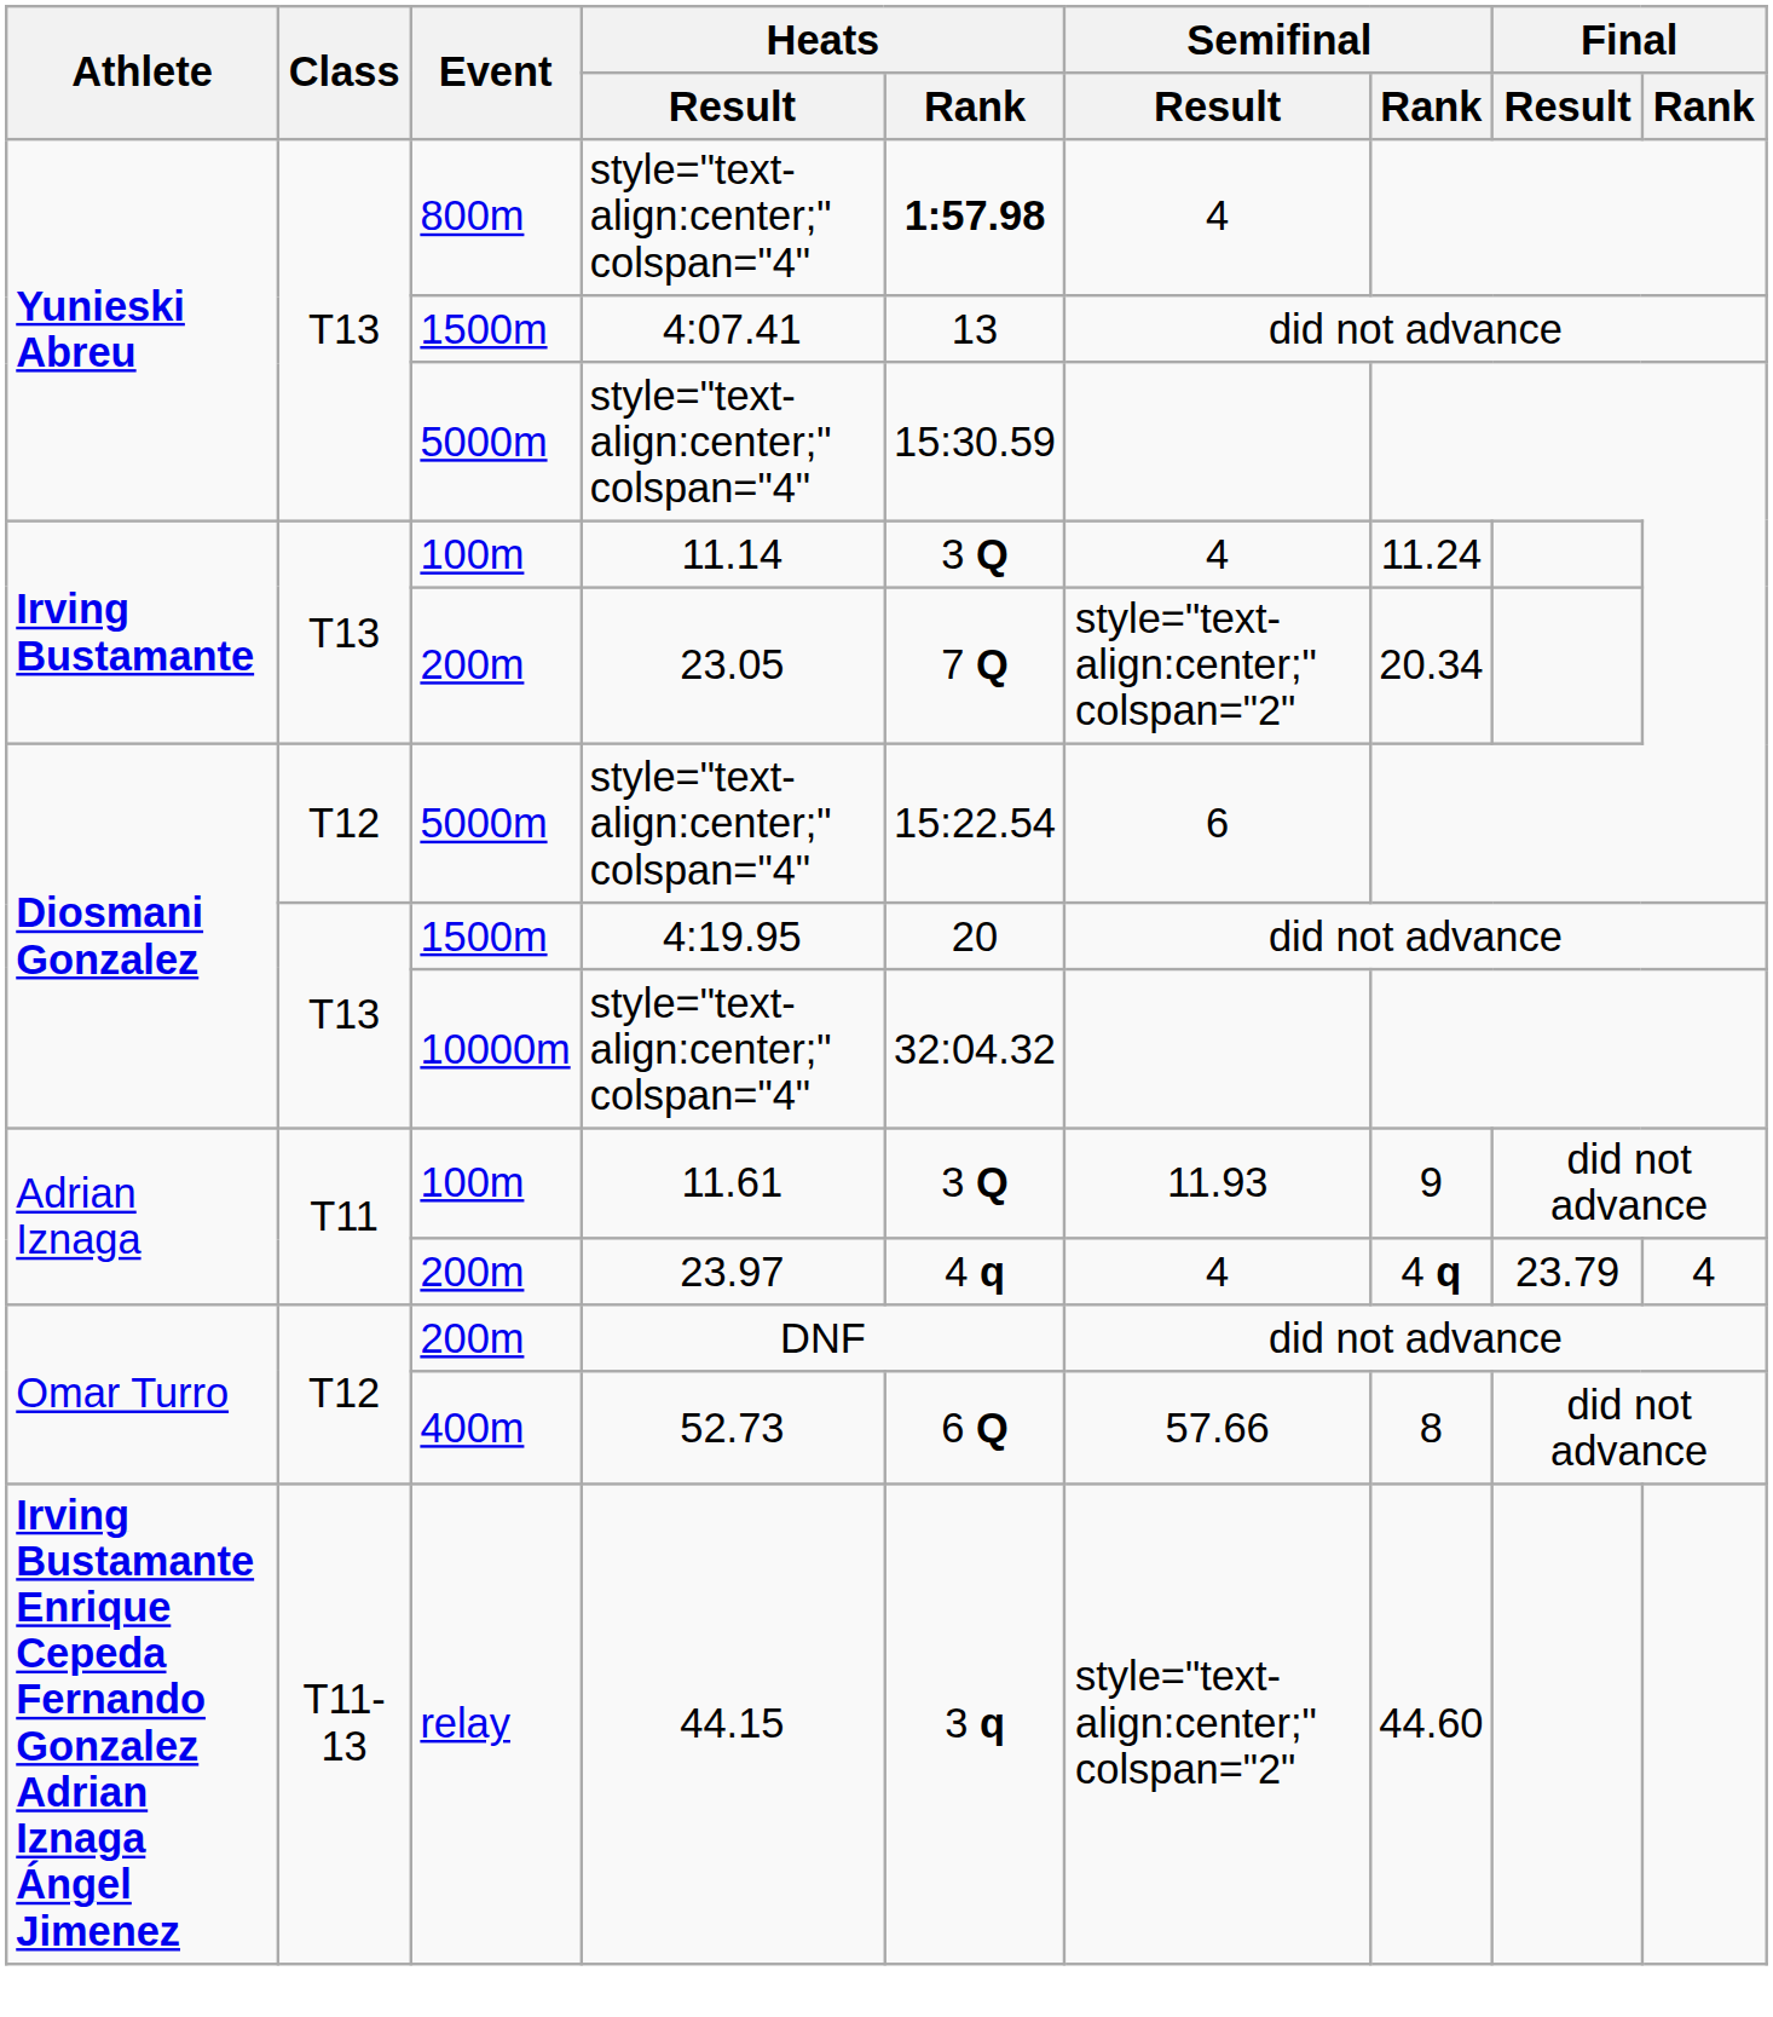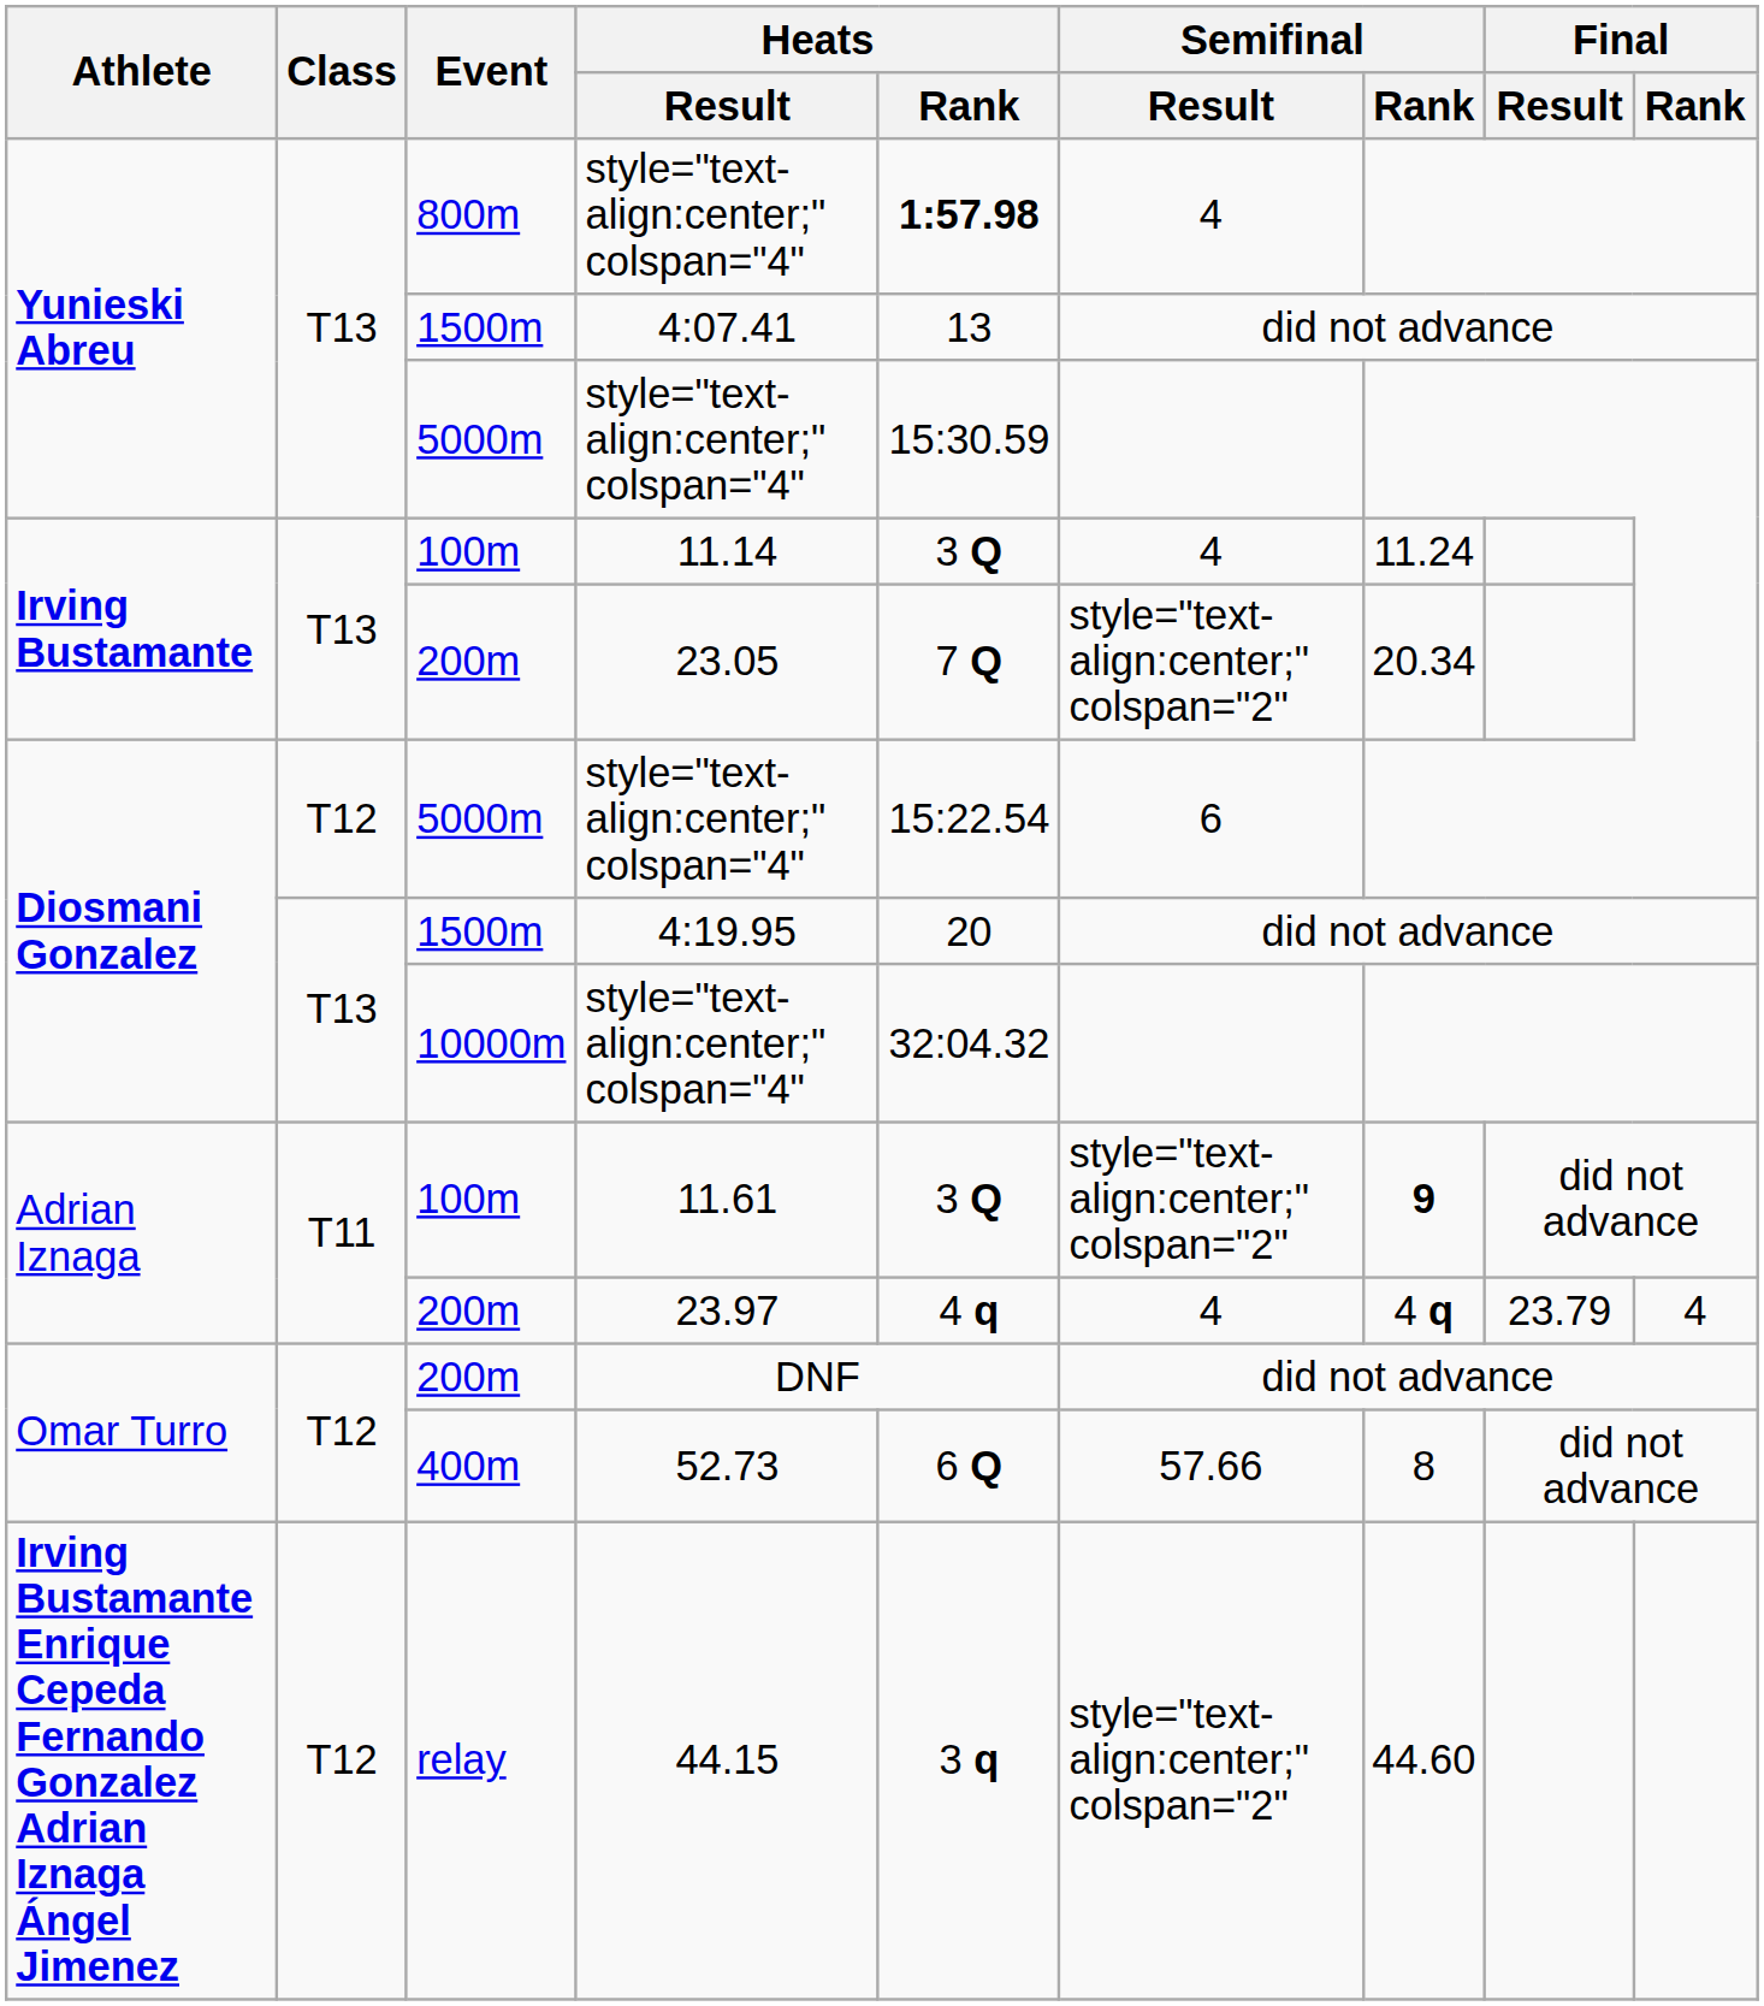11.61 | Semifinal / Result: 11.93 -> style="text-align:center;" colspan="2"
11.61 | Semifinal / Rank: normal -> bold
44.15 | Class: T11-13 -> T12
